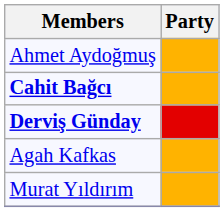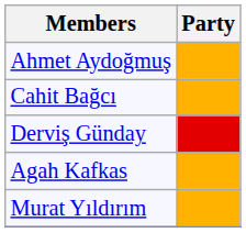Cahit Bağcı | Members: bold -> normal
Derviş Günday | Members: bold -> normal
